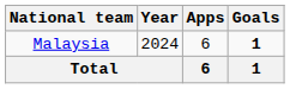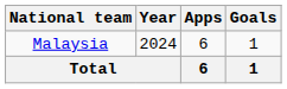Malaysia | Goals: bold -> normal
